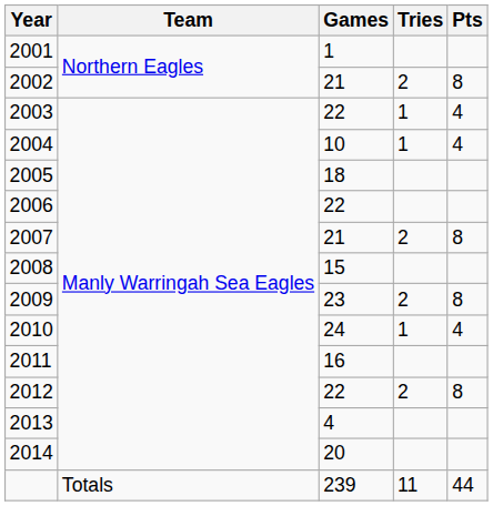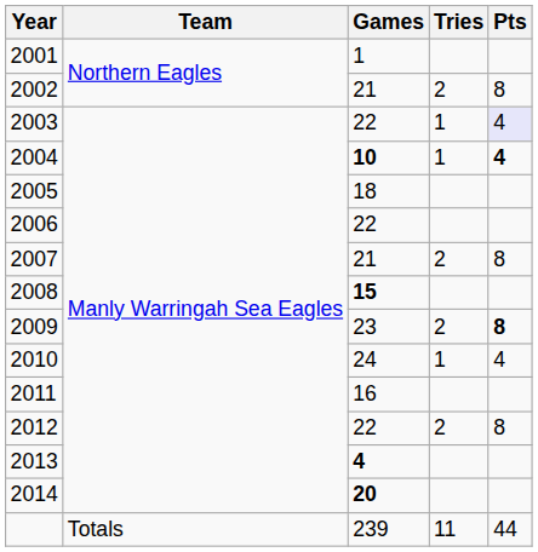2003 | Pts: no background -> lavender background
2004 | Games: normal -> bold
2004 | Pts: normal -> bold
2008 | Games: normal -> bold
2009 | Pts: normal -> bold
2013 | Games: normal -> bold
2014 | Games: normal -> bold
